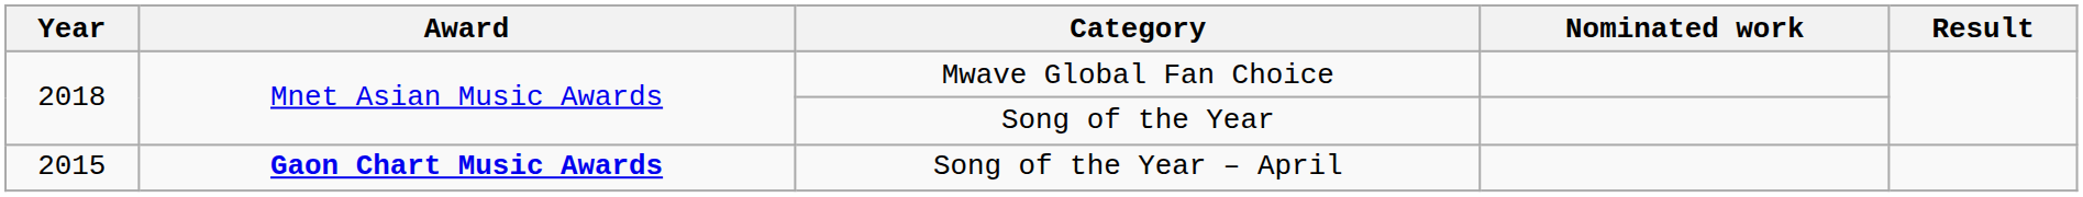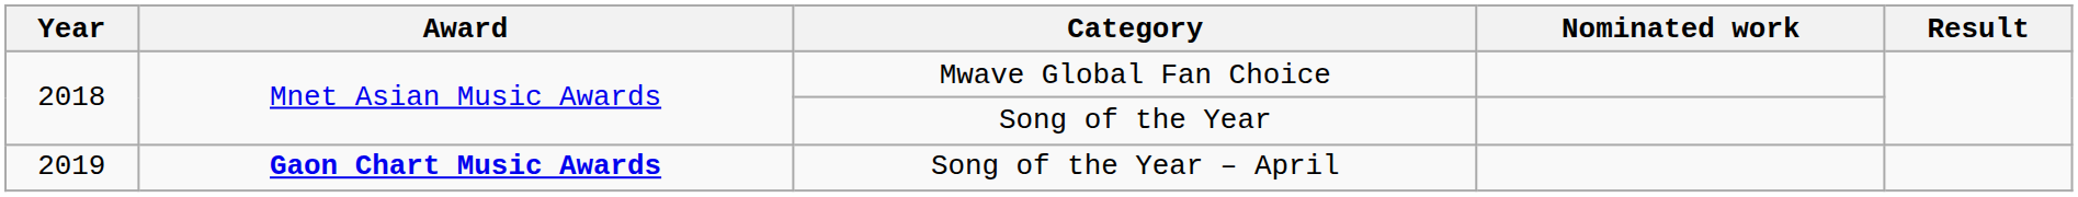Song of the Year – April | Year: 2015 -> 2019
